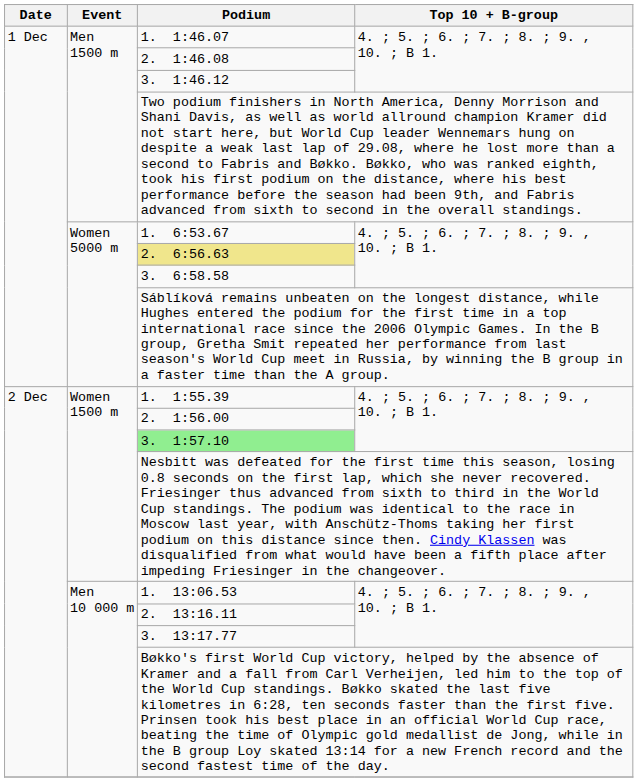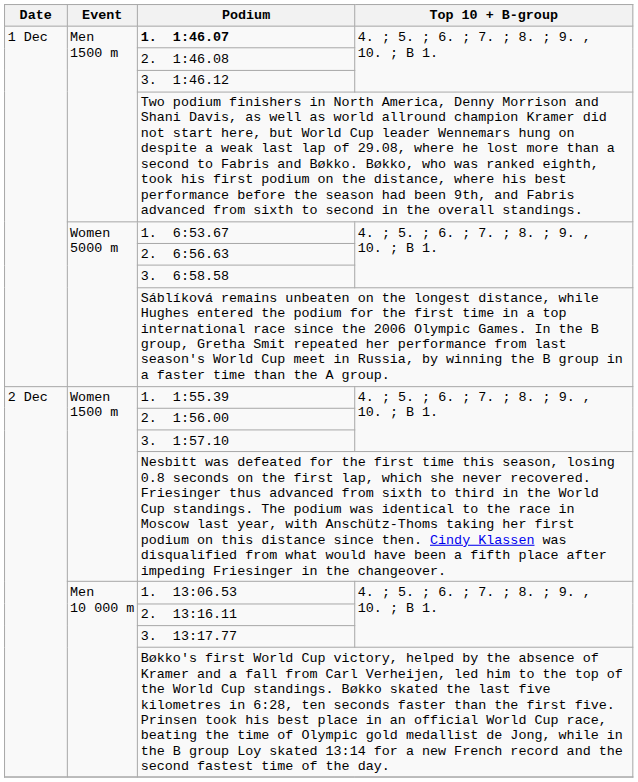1. 1:46.07 | Podium: normal -> bold
2. 6:56.63 | Podium: khaki background -> no background
3. 1:57.10 | Podium: lightgreen background -> no background
